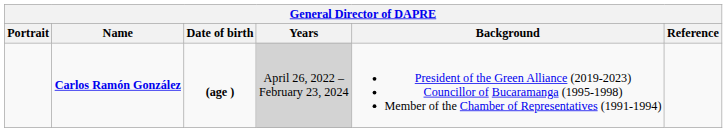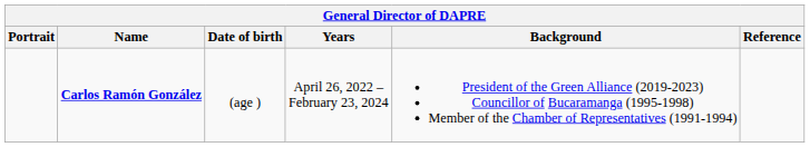Carlos Ramón González | Date of birth: bold -> normal
Carlos Ramón González | Years: lightgrey background -> no background
